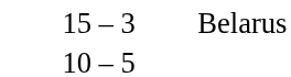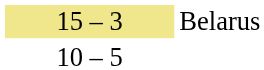Belarus | column 1: no background -> khaki background
